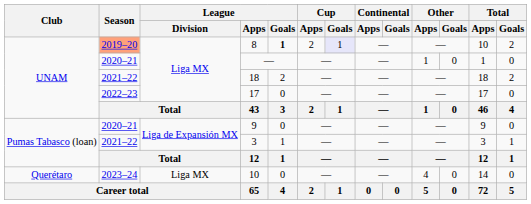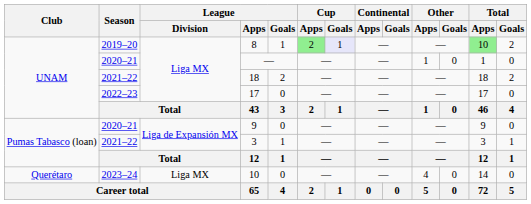8 | Season: lightsalmon background -> no background
8 | League / Goals: bold -> normal
8 | Cup / Apps: no background -> lightgreen background
8 | Total / Apps: no background -> lightgreen background
